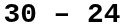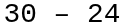row 1 | column 1: bold -> normal
